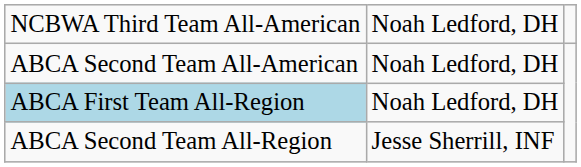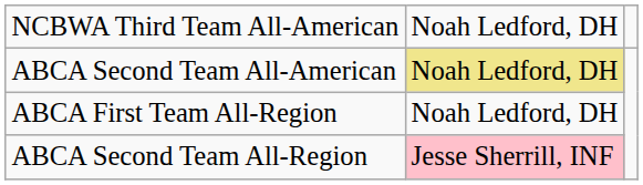row 2 | column 2: no background -> khaki background
row 3 | column 1: lightblue background -> no background
row 4 | column 2: no background -> pink background
